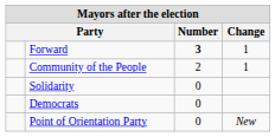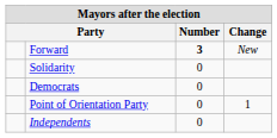Forward | Change: 1 -> New
- row: Community of the People | 2 | 1
Point of Orientation Party | Change: New -> 1
+ row: Independents | 0
